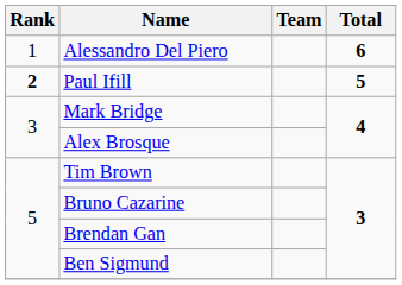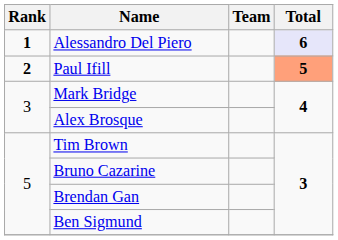Alessandro Del Piero | Rank: normal -> bold
Alessandro Del Piero | Total: no background -> lavender background
Paul Ifill | Total: no background -> lightsalmon background
